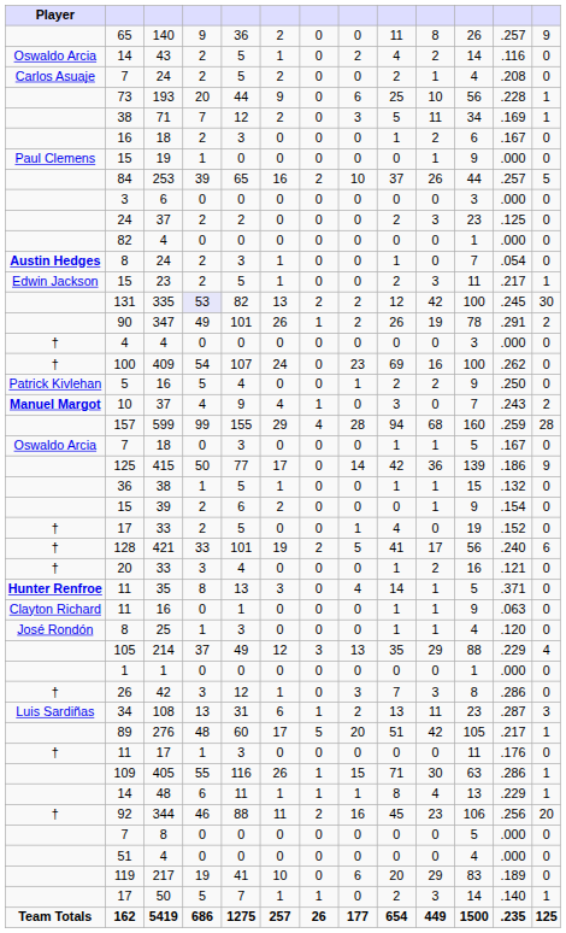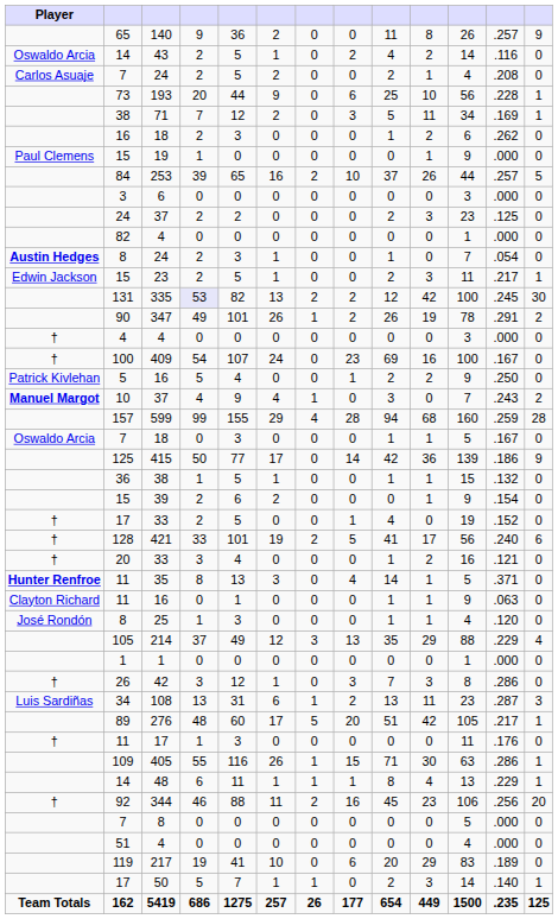16 / 18 | column 12: .167 -> .262
409 | column 12: .262 -> .167
